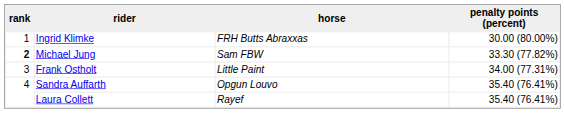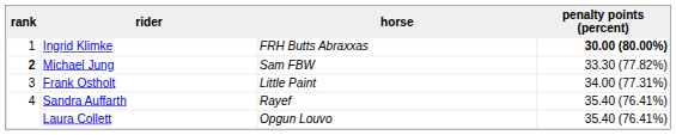Ingrid Klimke | penalty points (percent): normal -> bold
Sandra Auffarth | horse: Opgun Louvo -> Rayef
Laura Collett | horse: Rayef -> Opgun Louvo
